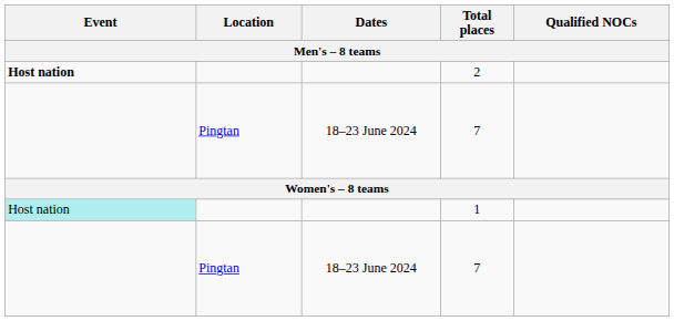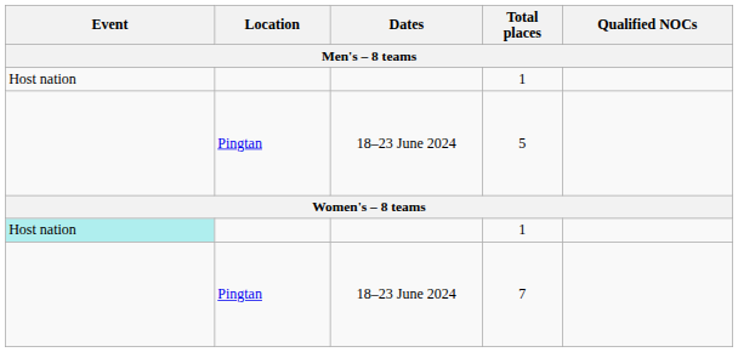row 3 | Event: bold -> normal
row 3 | Total places: 2 -> 1
row 4 | Total places: 7 -> 5
